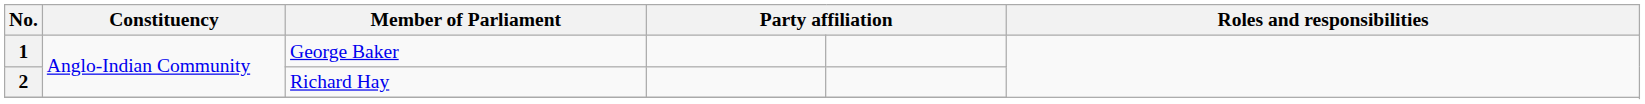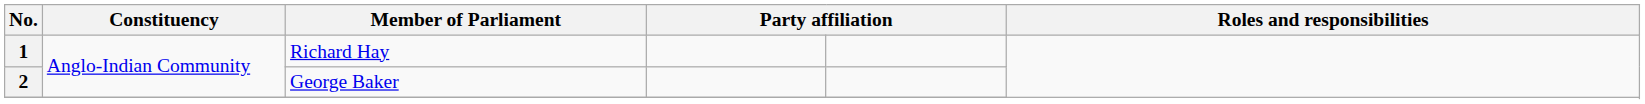1 | Member of Parliament: George Baker -> Richard Hay
2 | Member of Parliament: Richard Hay -> George Baker
